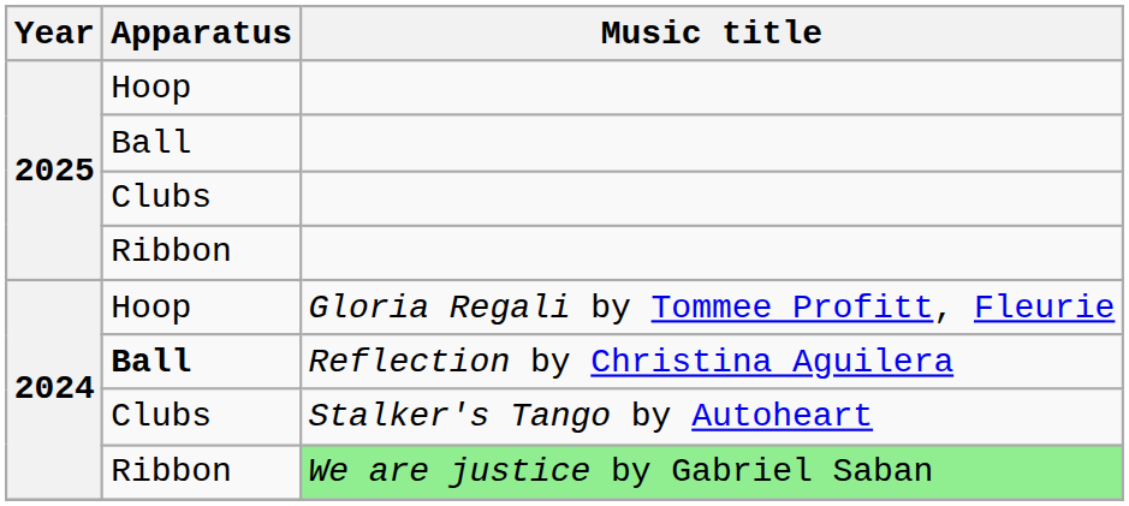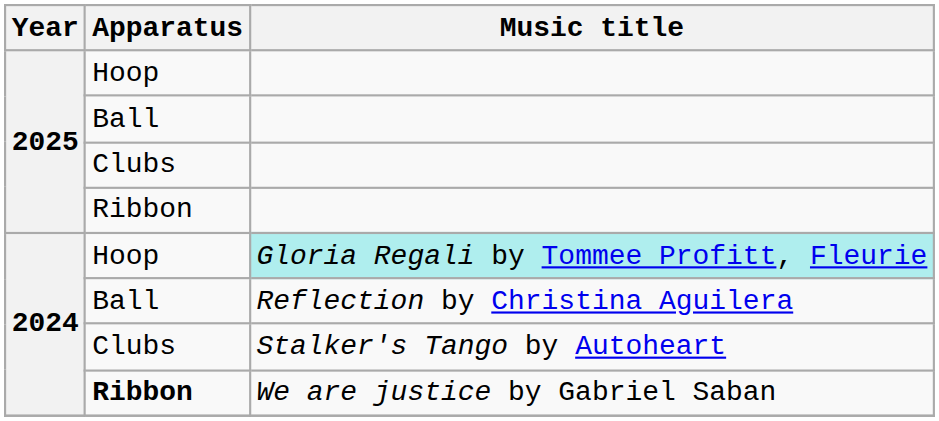Gloria Regali by Tommee Profitt, Fleurie | Music title: no background -> paleturquoise background
Reflection by Christina Aguilera | Apparatus: bold -> normal
We are justice by Gabriel Saban | Apparatus: normal -> bold
We are justice by Gabriel Saban | Music title: lightgreen background -> no background
